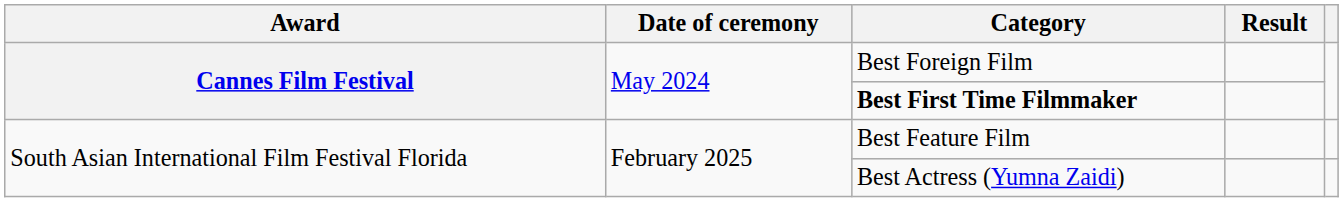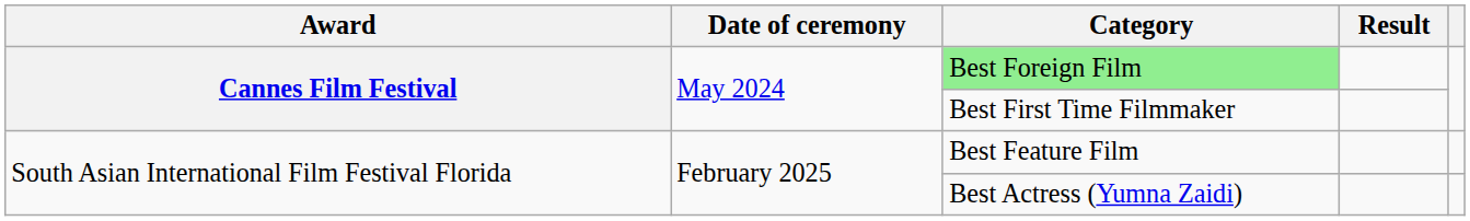Best Foreign Film | Category: no background -> lightgreen background
Best First Time Filmmaker | Category: bold -> normal
